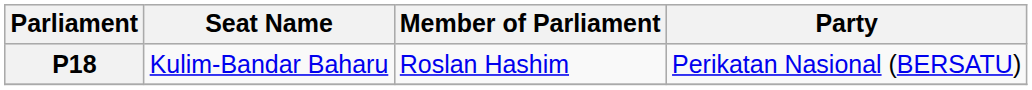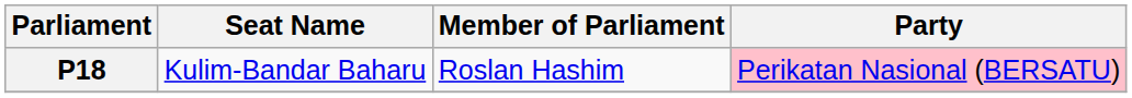P18 | Party: no background -> pink background
